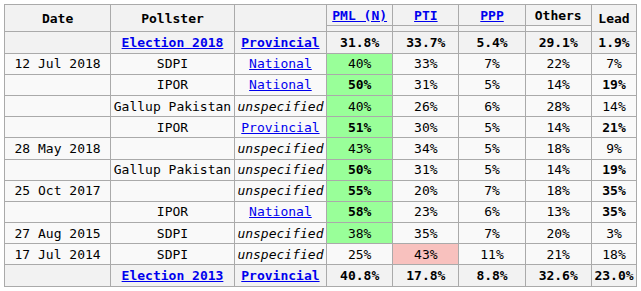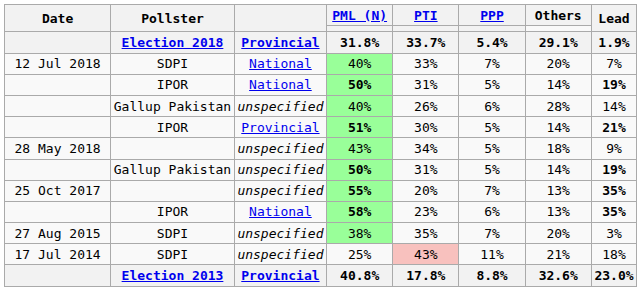SDPI / 40% | Others: 22% -> 20%
55% | Others: 18% -> 13%
